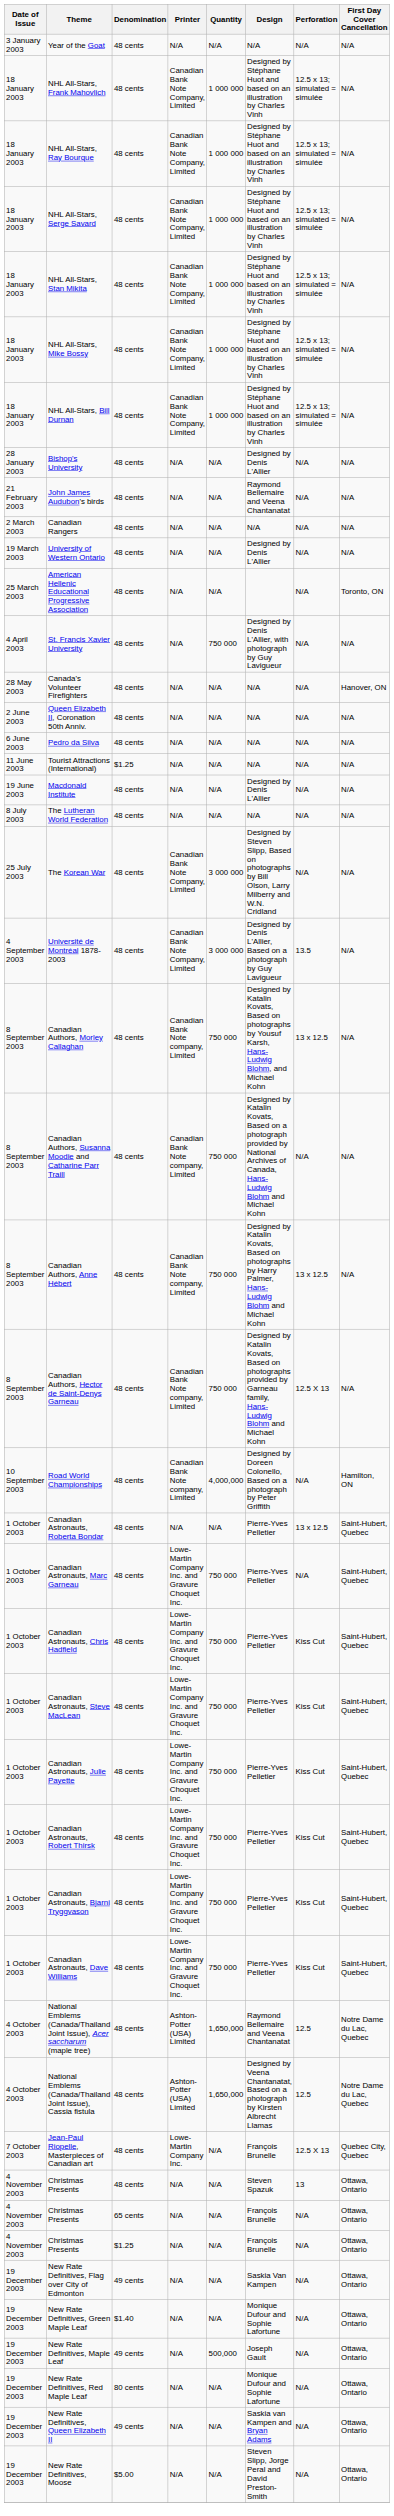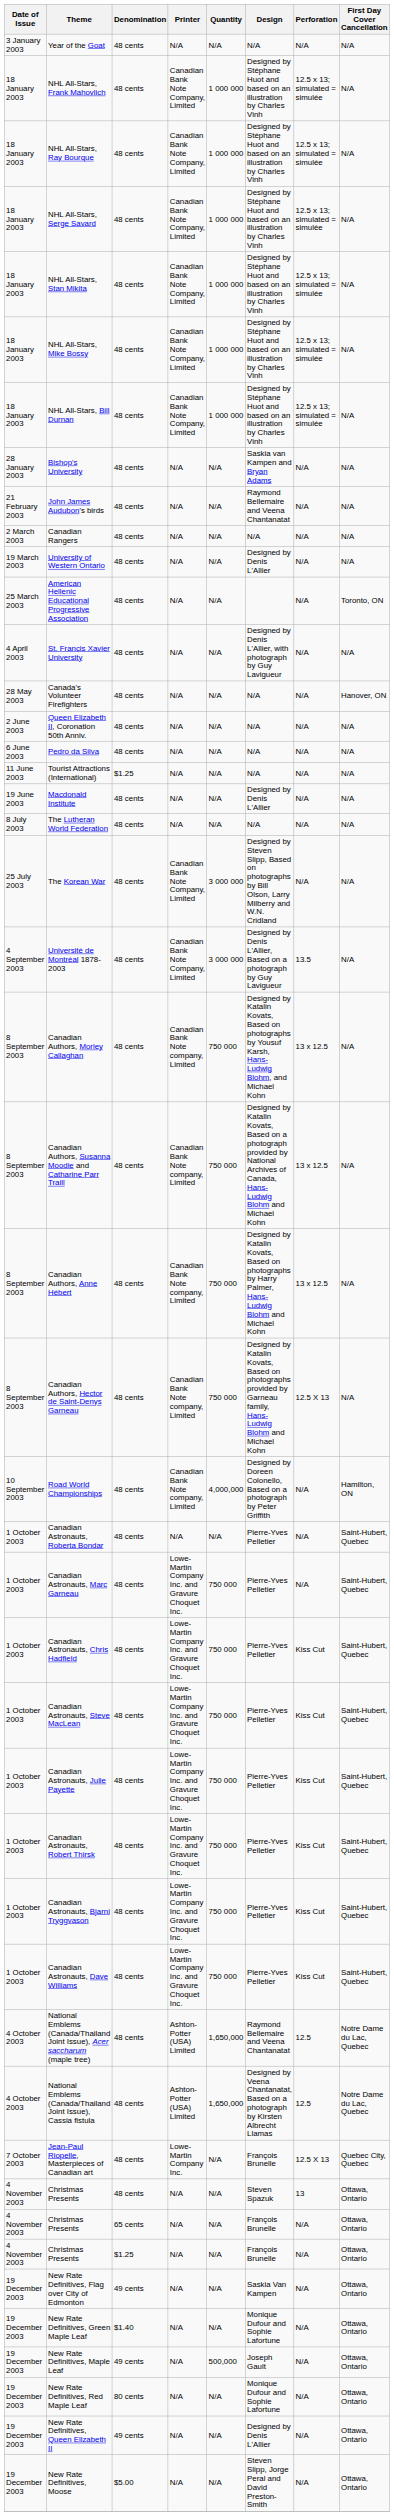Bishop's University | Design: Designed by Denis L'Allier -> Saskia van Kampen and Bryan Adams
St. Francis Xavier University | Quantity: 750 000 -> N/A
Canadian Authors, Susanna Moodie and Catharine Parr Traill | Perforation: N/A -> 13 x 12.5
Canadian Astronauts, Roberta Bondar | Perforation: 13 x 12.5 -> N/A
New Rate Definitives, Queen Elizabeth II | Design: Saskia van Kampen and Bryan Adams -> Designed by Denis L'Allier
